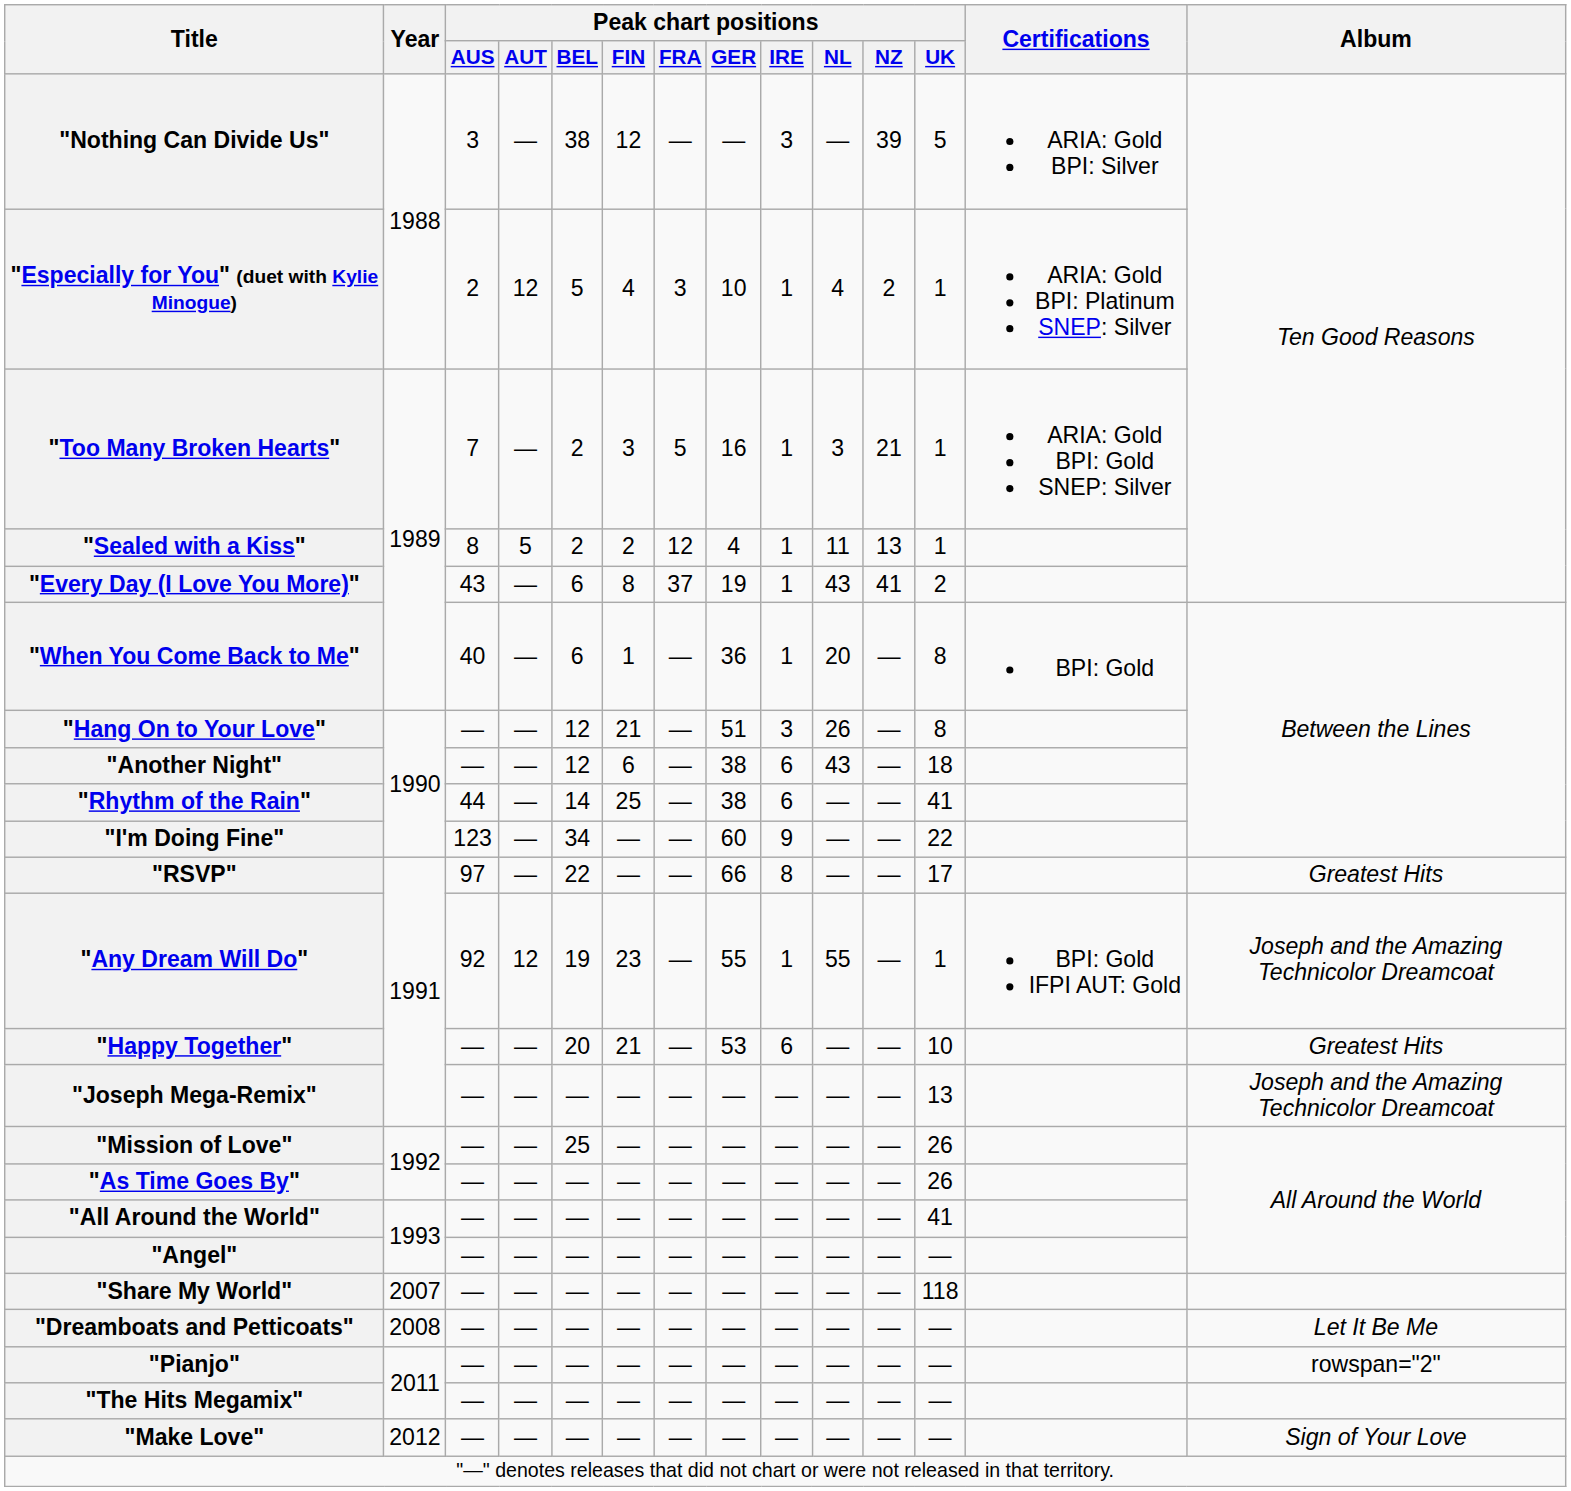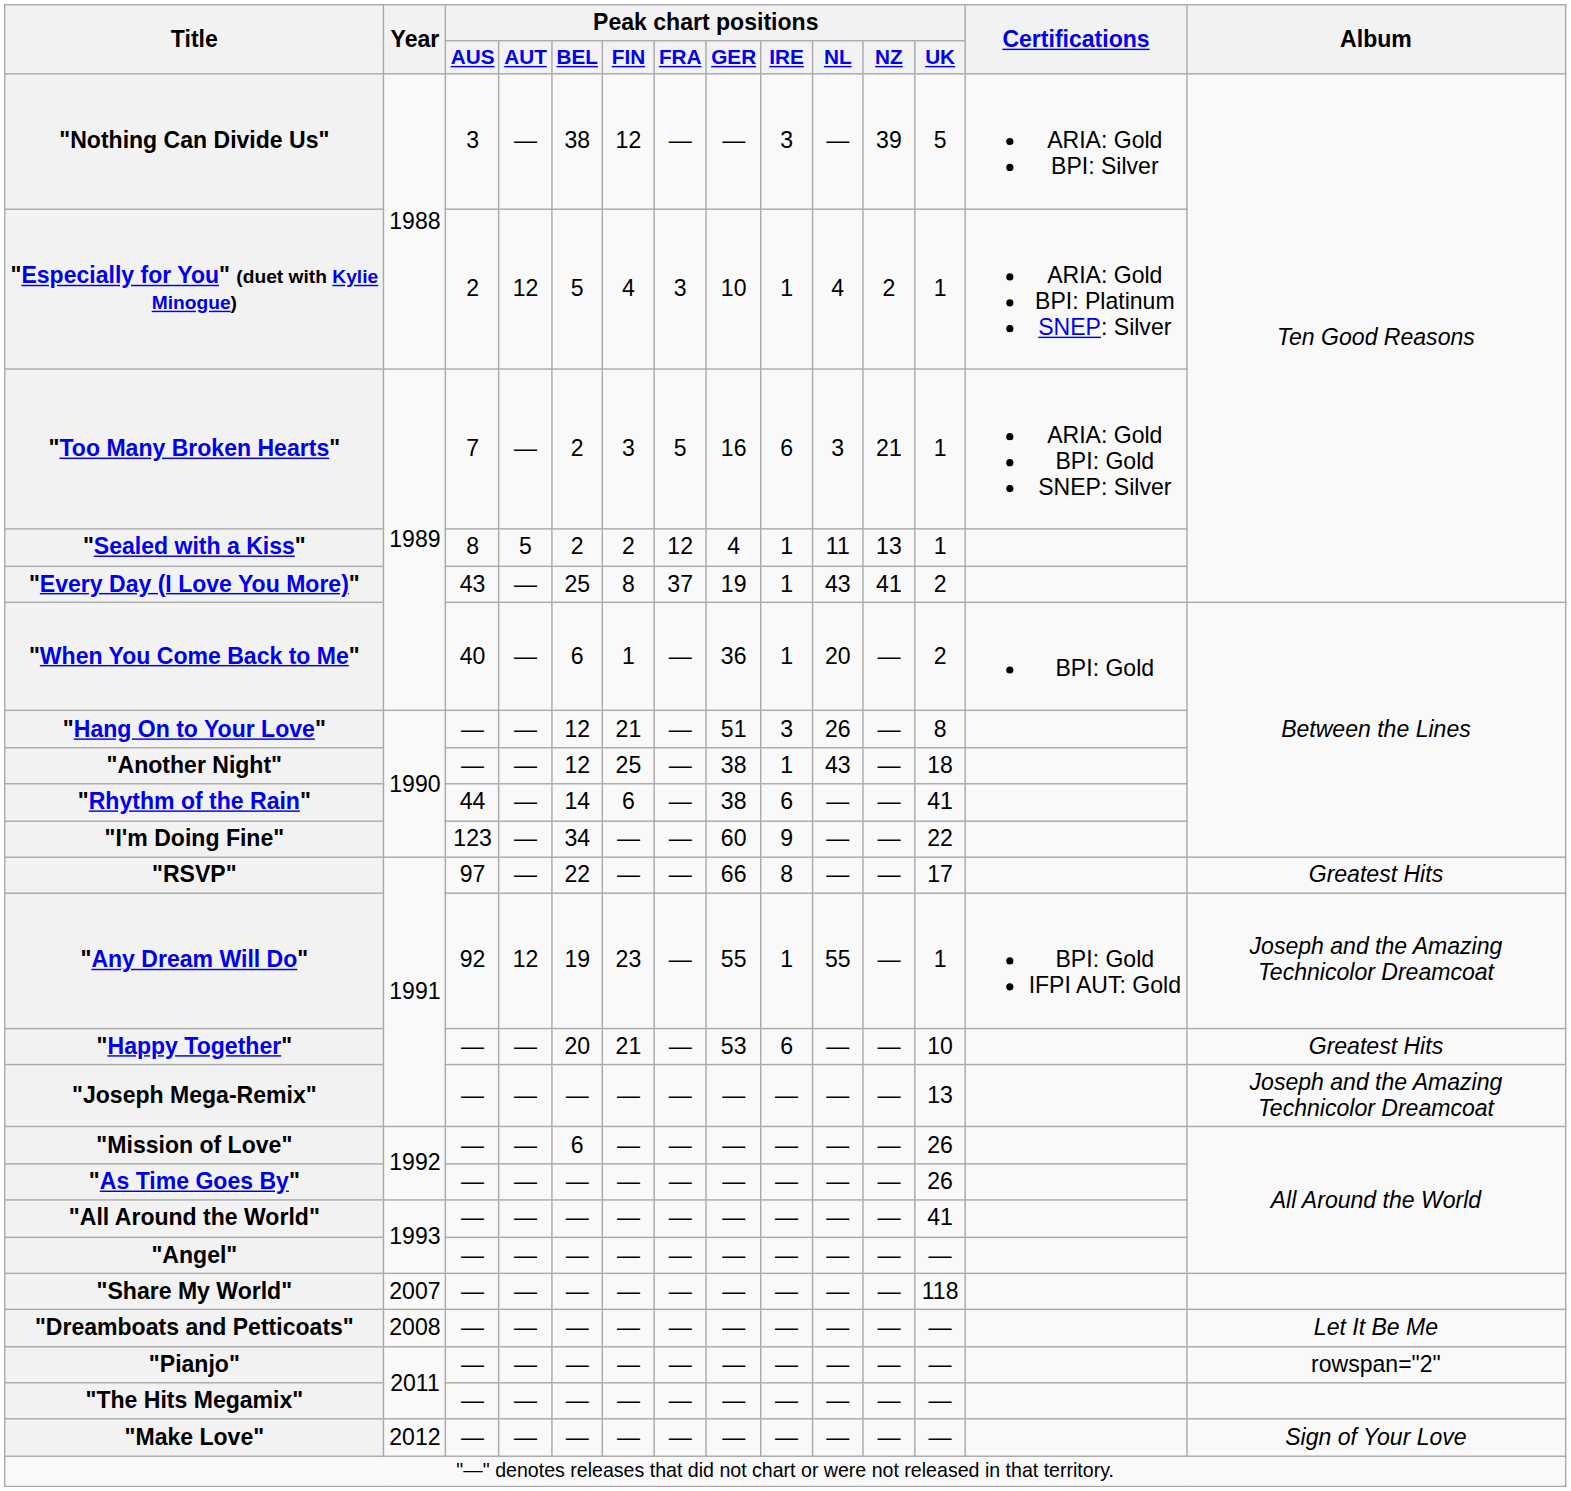"Too Many Broken Hearts" | Peak chart positions / IRE: 1 -> 6
"Every Day (I Love You More)" | Peak chart positions / BEL: 6 -> 25
"When You Come Back to Me" | Peak chart positions / UK: 8 -> 2
"Another Night" | Peak chart positions / FIN: 6 -> 25
"Another Night" | Peak chart positions / IRE: 6 -> 1
"Rhythm of the Rain" | Peak chart positions / FIN: 25 -> 6
"Mission of Love" | Peak chart positions / BEL: 25 -> 6
